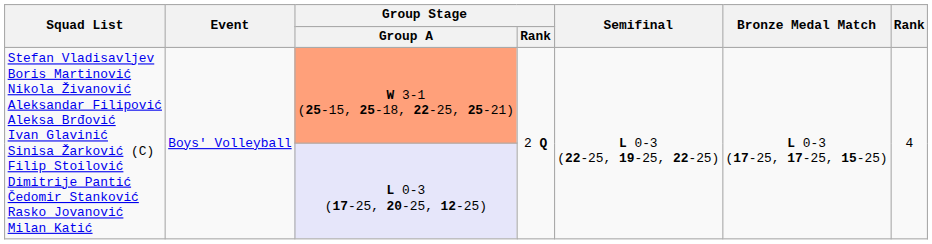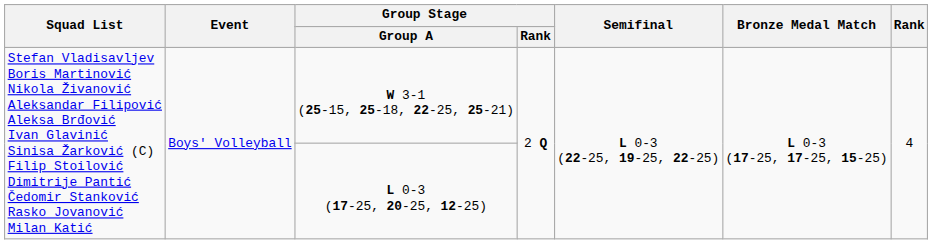W 3-1 (25-15, 25-18, 22-25, 25-21) | Group Stage / Group A: lightsalmon background -> no background
L 0-3 (17-25, 20-25, 12-25) | Group Stage / Group A: lavender background -> no background
